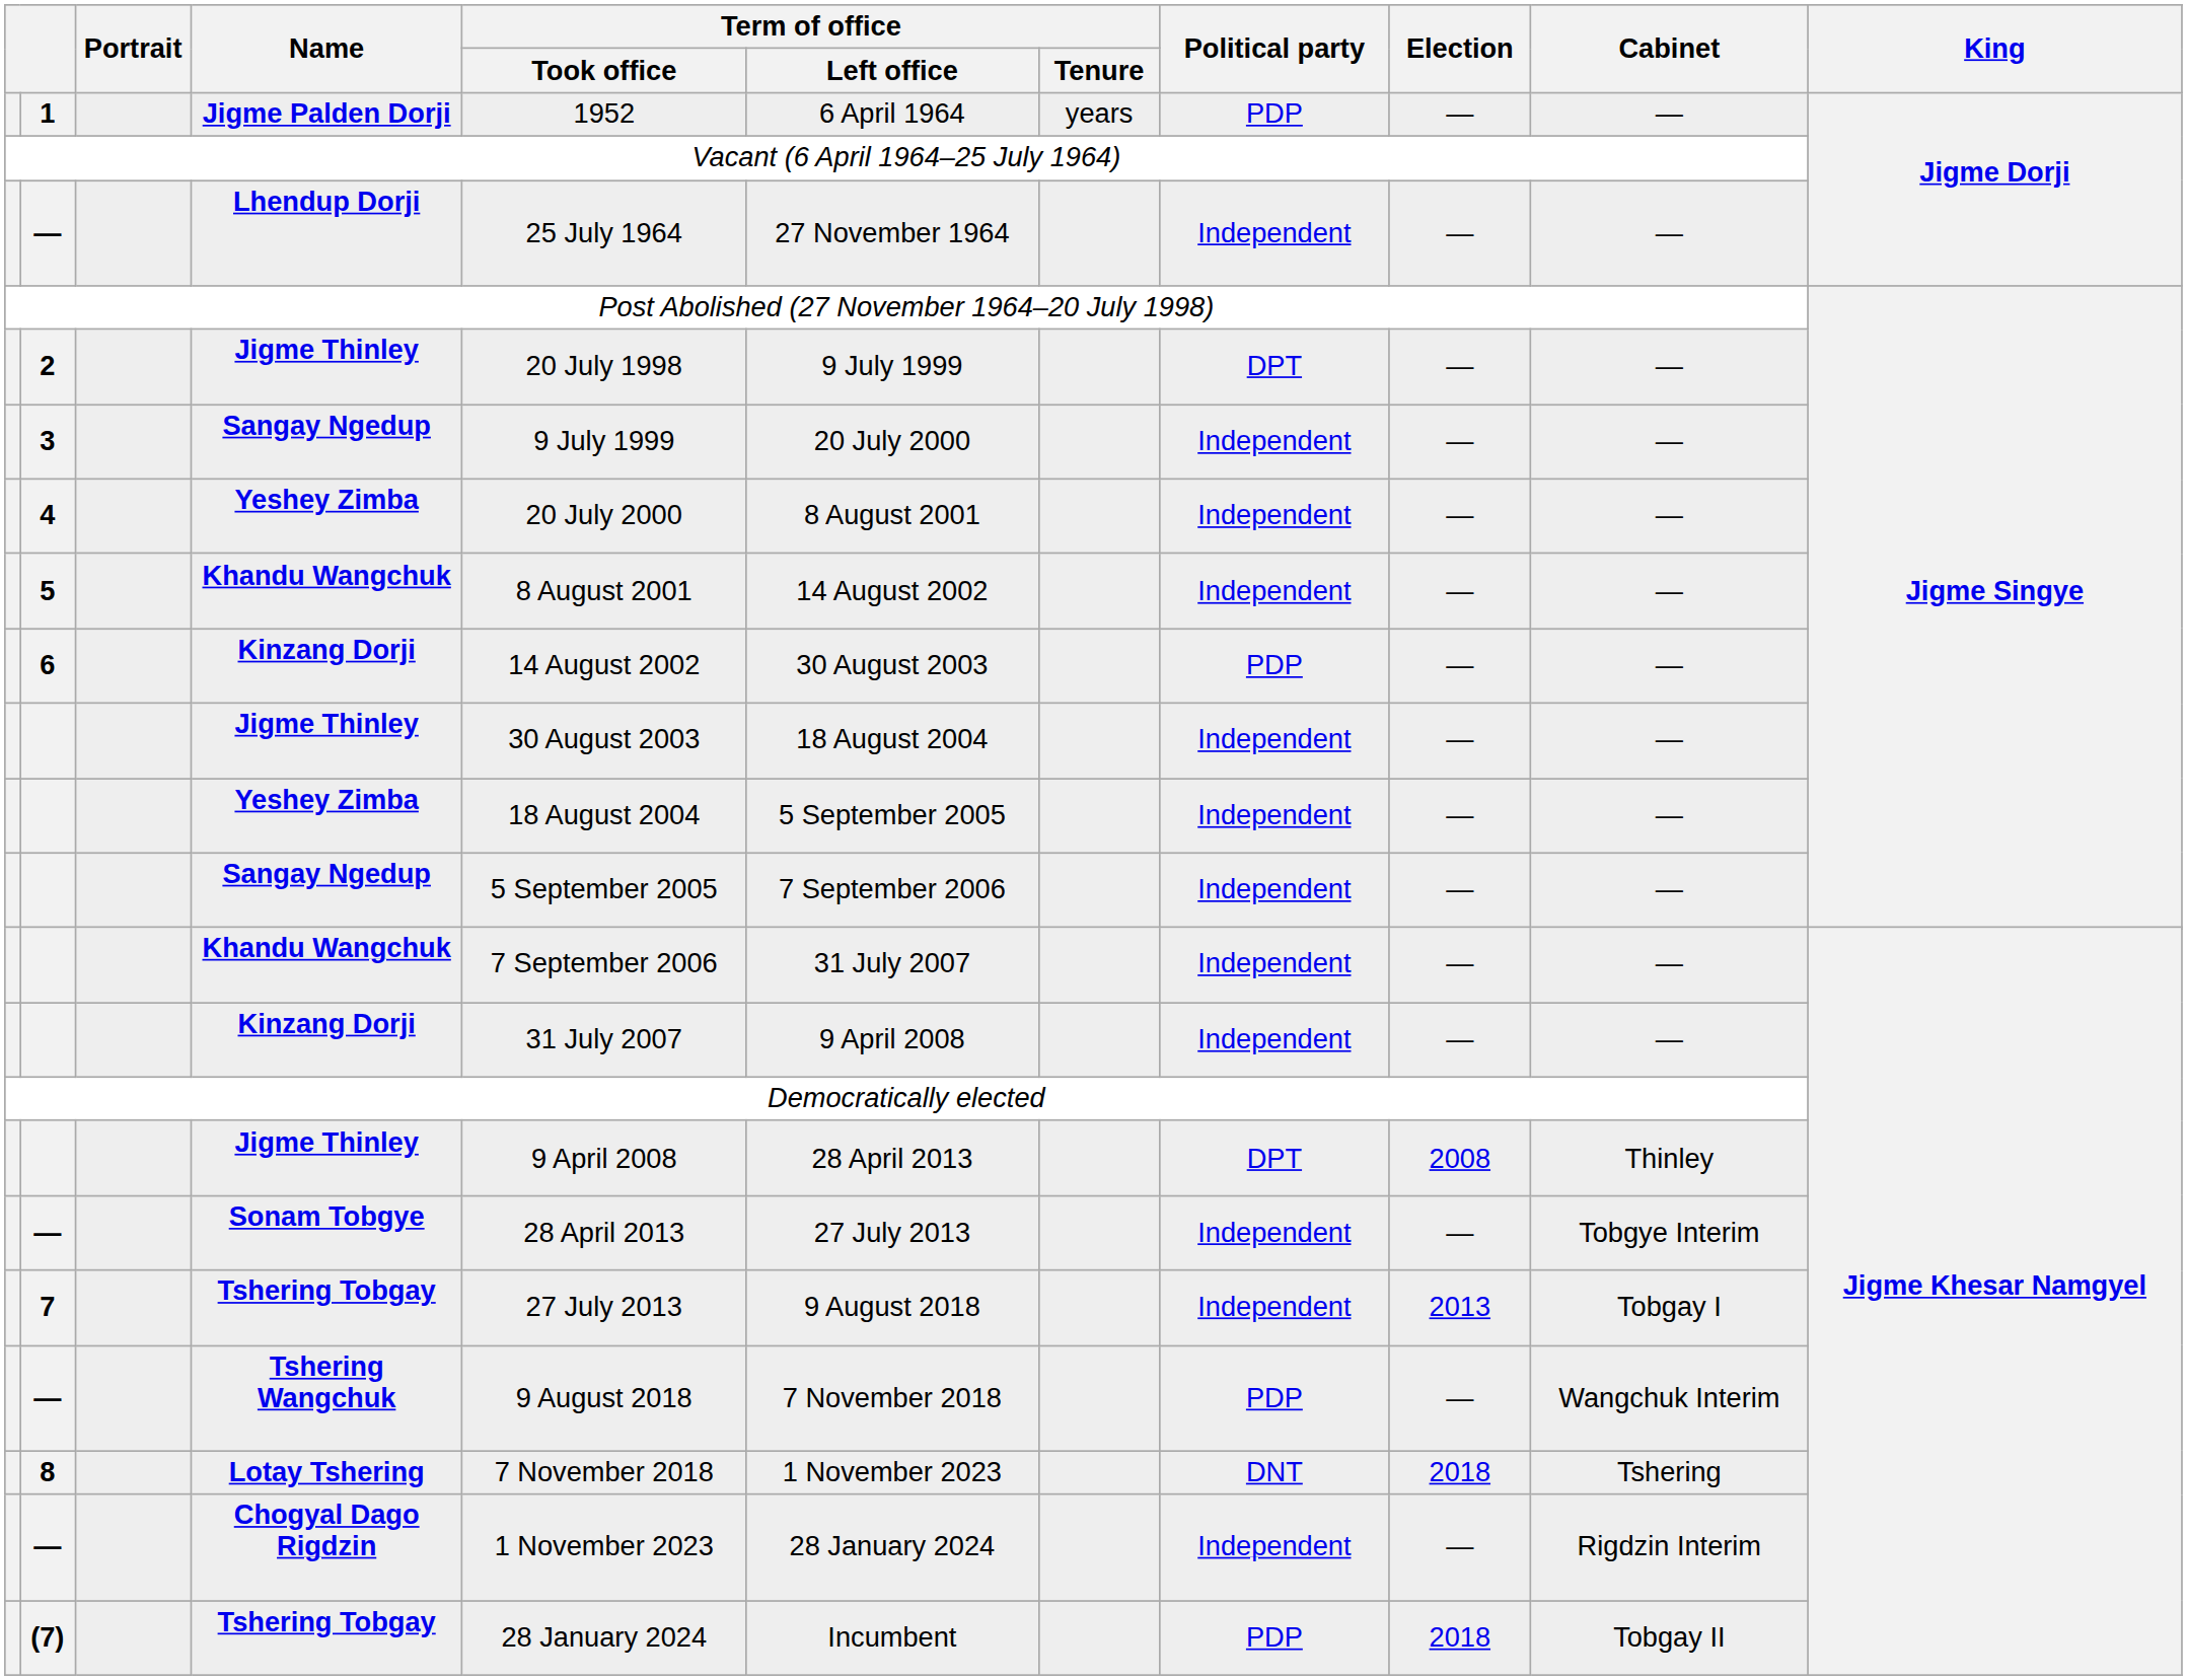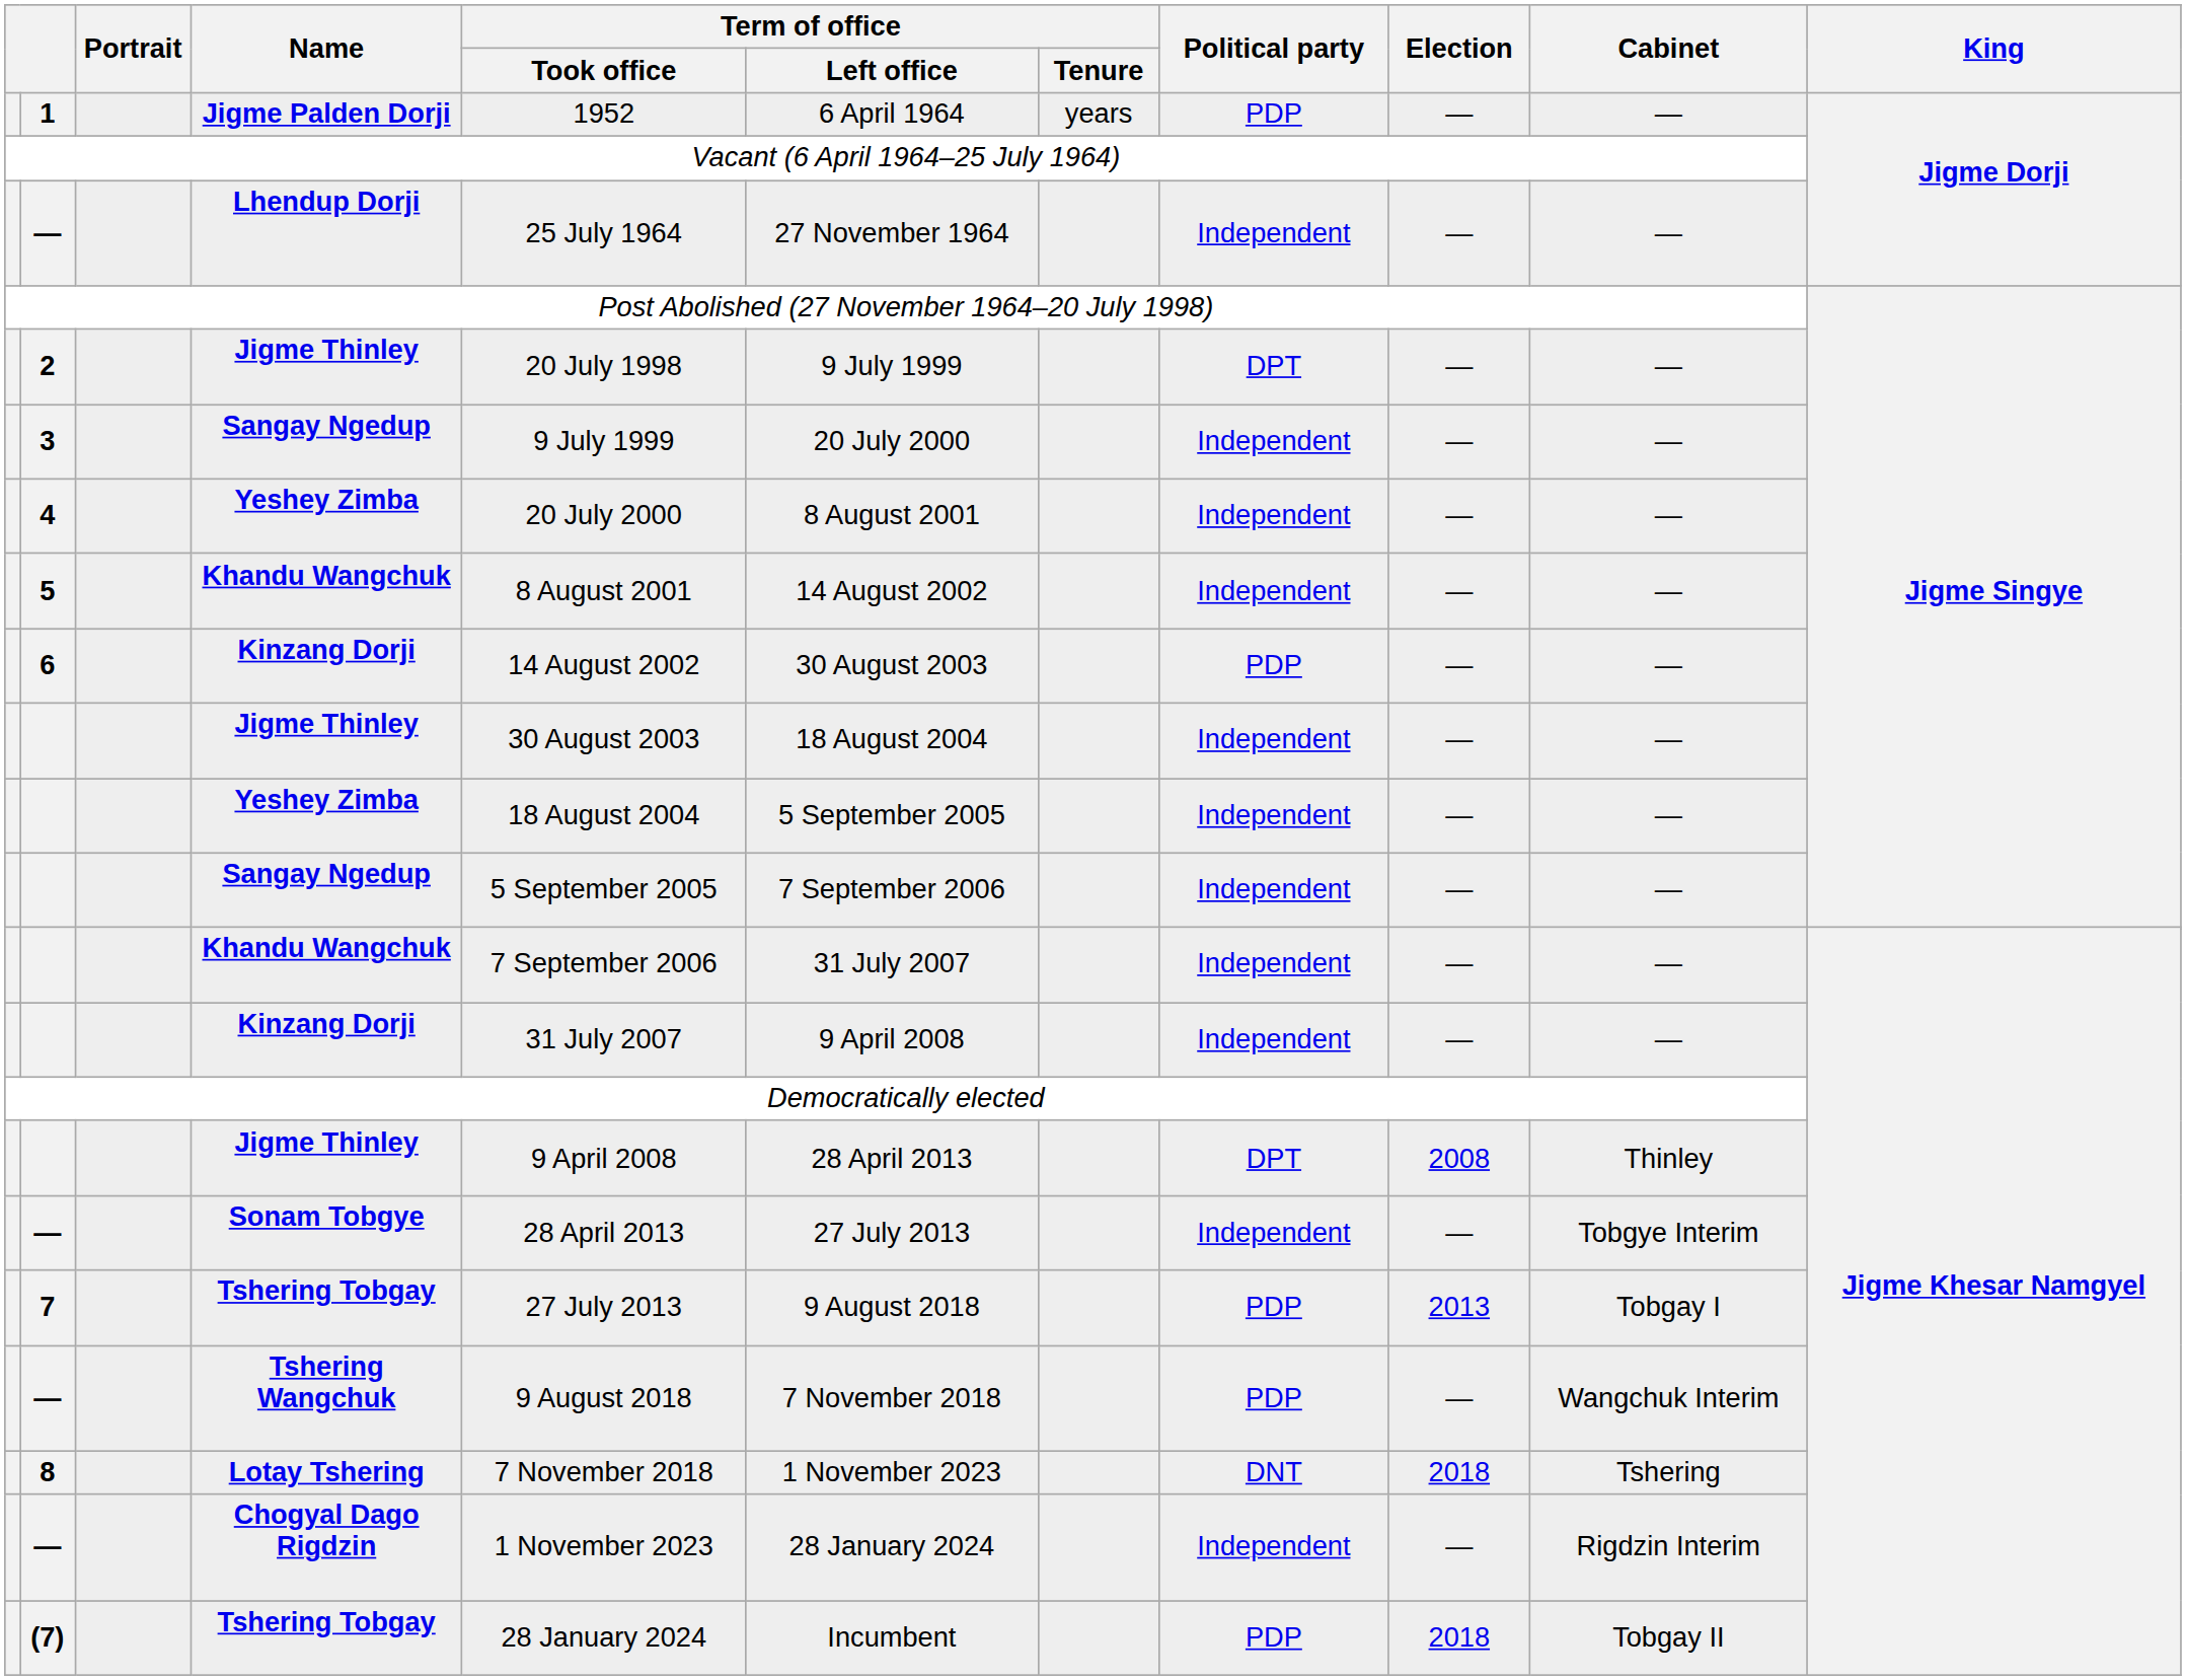7 / Tshering Tobgay | Political party: Independent -> PDP
